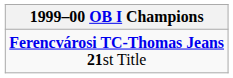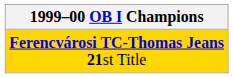row 2 | column 1: no background -> gold background
